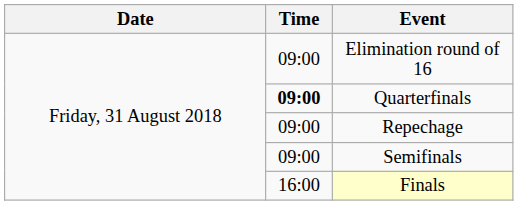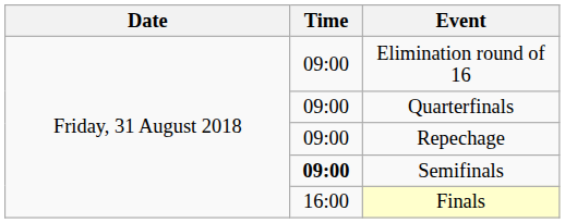Quarterfinals | Time: bold -> normal
Semifinals | Time: normal -> bold
